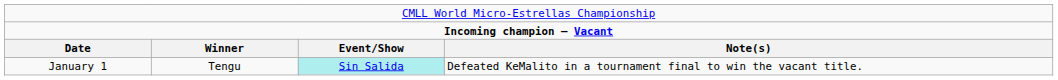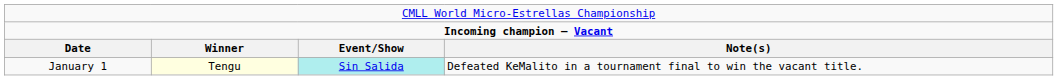January 1 | column 2: no background -> lightyellow background
